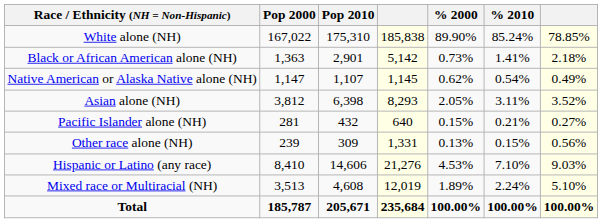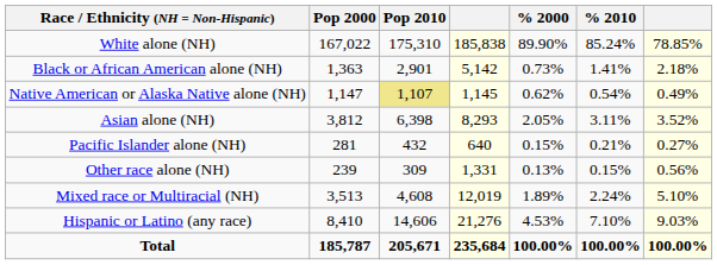Native American or Alaska Native alone (NH) | Pop 2010: no background -> khaki background
rows swapped: Mixed race or Multiracial (NH) <-> Hispanic or Latino (any race)
